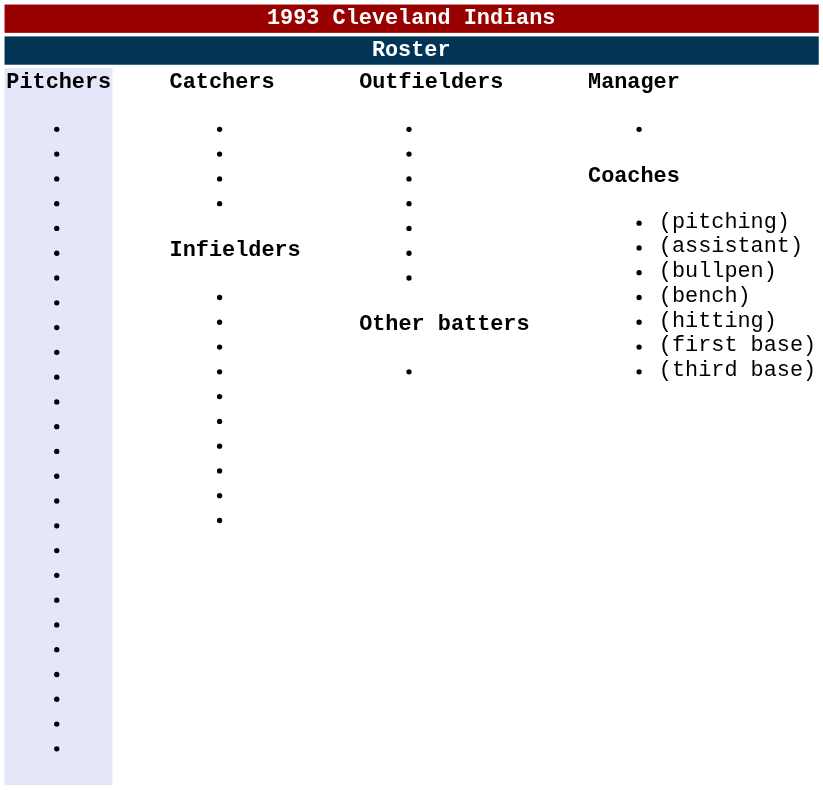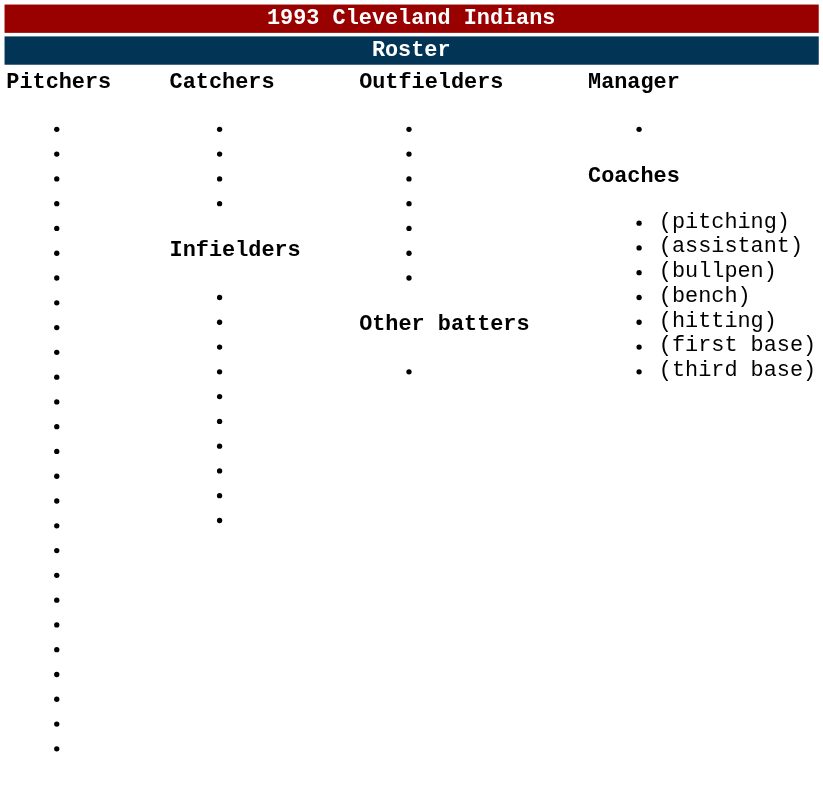Pitchers | column 1: lavender background -> no background
